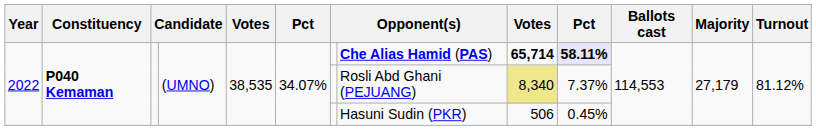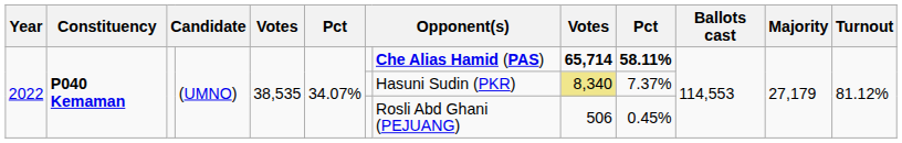row 2 | column 10: lavender background -> no background
row 3 | column 8: Rosli Abd Ghani (PEJUANG) -> Hasuni Sudin (PKR)
row 4 | column 8: Hasuni Sudin (PKR) -> Rosli Abd Ghani (PEJUANG)
